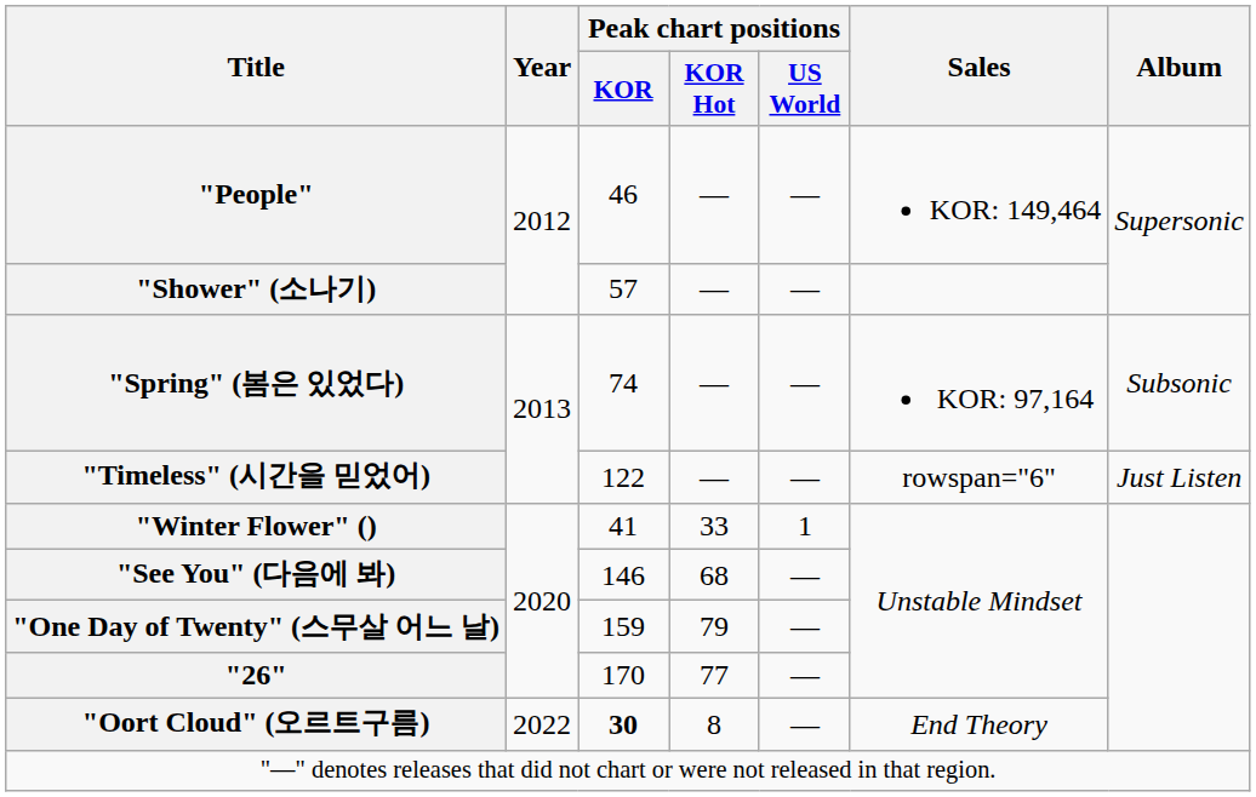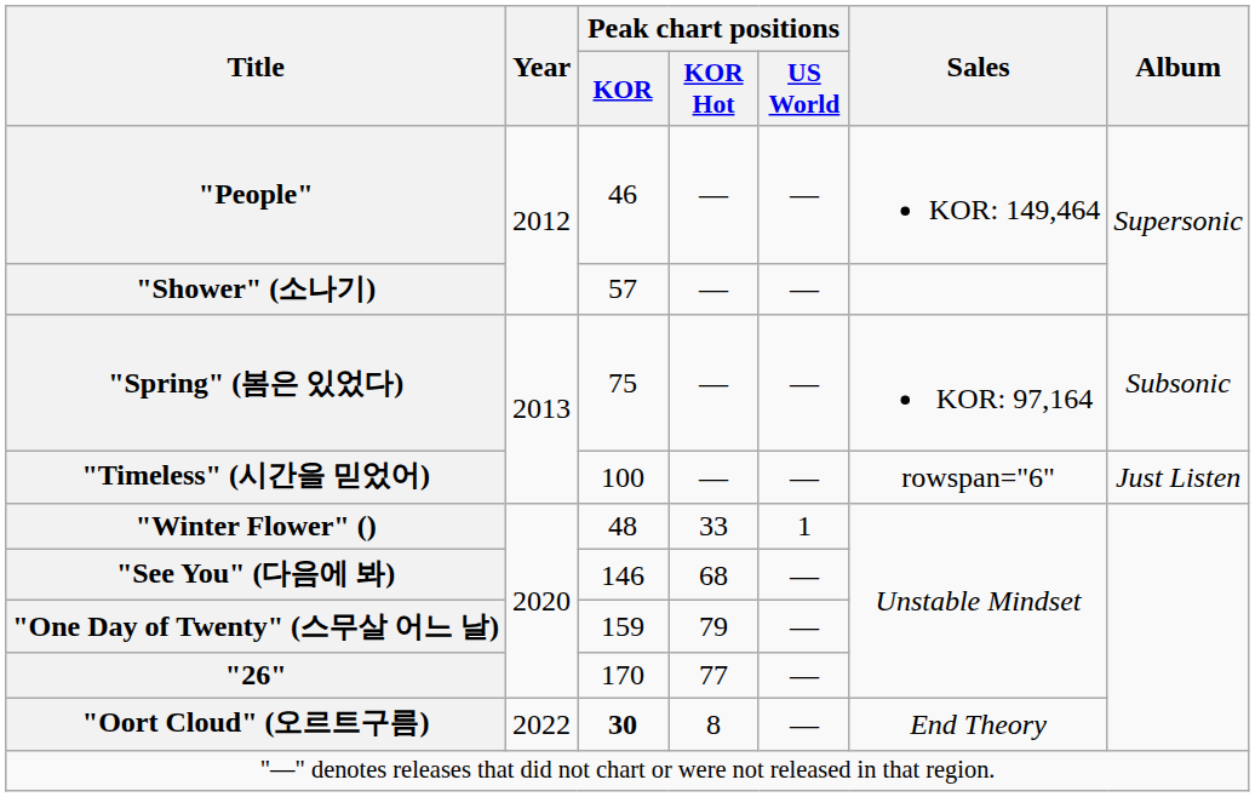"Spring" (봄은 있었다) | Peak chart positions / KOR: 74 -> 75
"Timeless" (시간을 믿었어) | Peak chart positions / KOR: 122 -> 100
"Winter Flower" () | Peak chart positions / KOR: 41 -> 48
